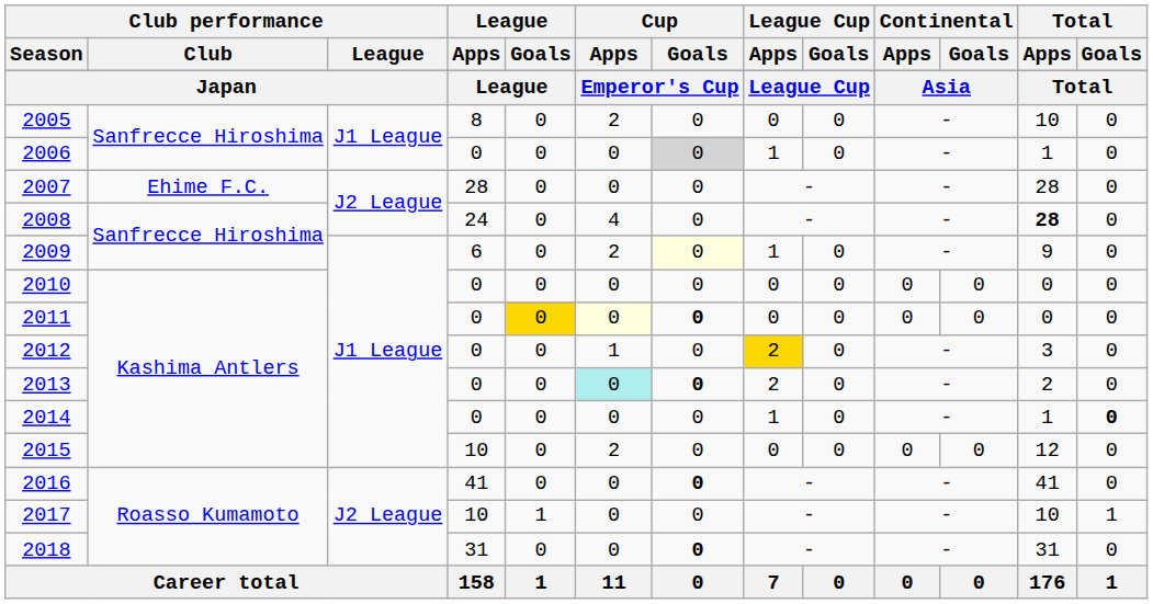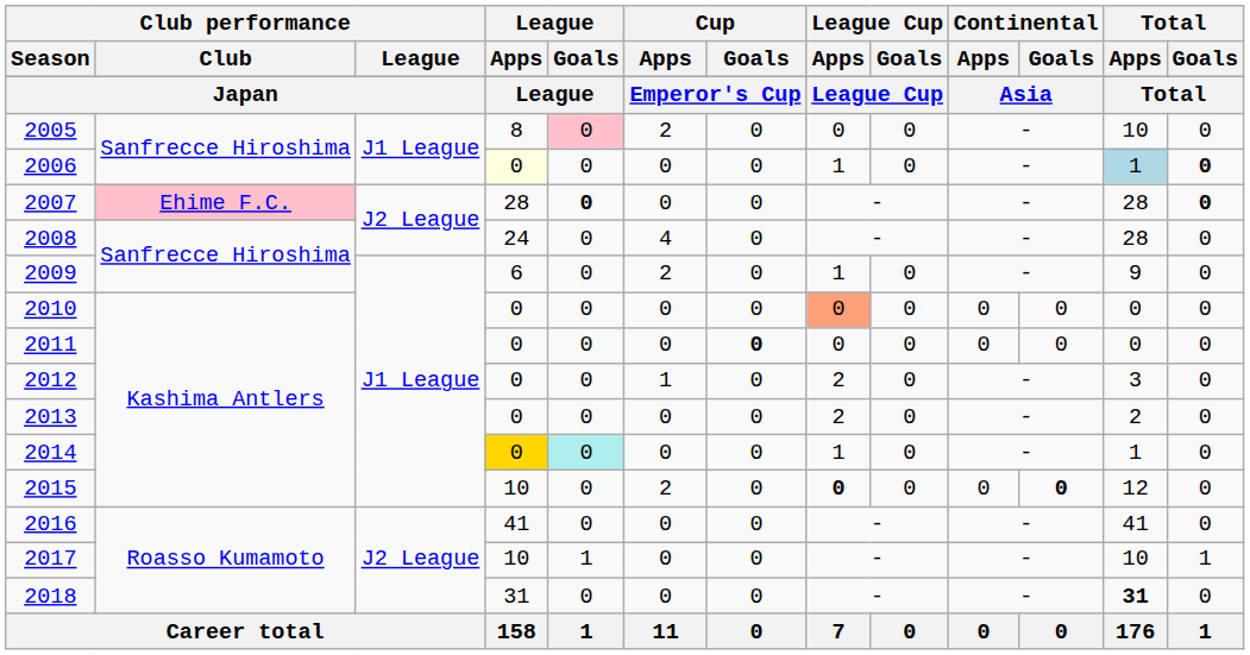2005 | League / Goals: no background -> pink background
2006 | League / Apps: no background -> lightyellow background
2006 | Cup / Goals: lightgrey background -> no background
2006 | Total / Apps: no background -> lightblue background
2006 | Total / Goals: normal -> bold
2007 | Club performance / Club: no background -> pink background
2007 | League / Goals: normal -> bold
2007 | Total / Goals: normal -> bold
2008 | Total / Apps: bold -> normal
2009 | Cup / Goals: lightyellow background -> no background
2010 | League Cup / Apps: no background -> lightsalmon background
2011 | League / Goals: gold background -> no background
2011 | Cup / Apps: lightyellow background -> no background
2012 | League Cup / Apps: gold background -> no background
2013 | Cup / Apps: paleturquoise background -> no background
2013 | Cup / Goals: bold -> normal
2014 | League / Apps: no background -> gold background
2014 | League / Goals: no background -> paleturquoise background
2014 | Total / Goals: bold -> normal
2015 | League Cup / Apps: normal -> bold
2015 | Continental / Goals: normal -> bold
2016 | Cup / Goals: bold -> normal
2018 | Cup / Goals: bold -> normal
2018 | Total / Apps: normal -> bold
